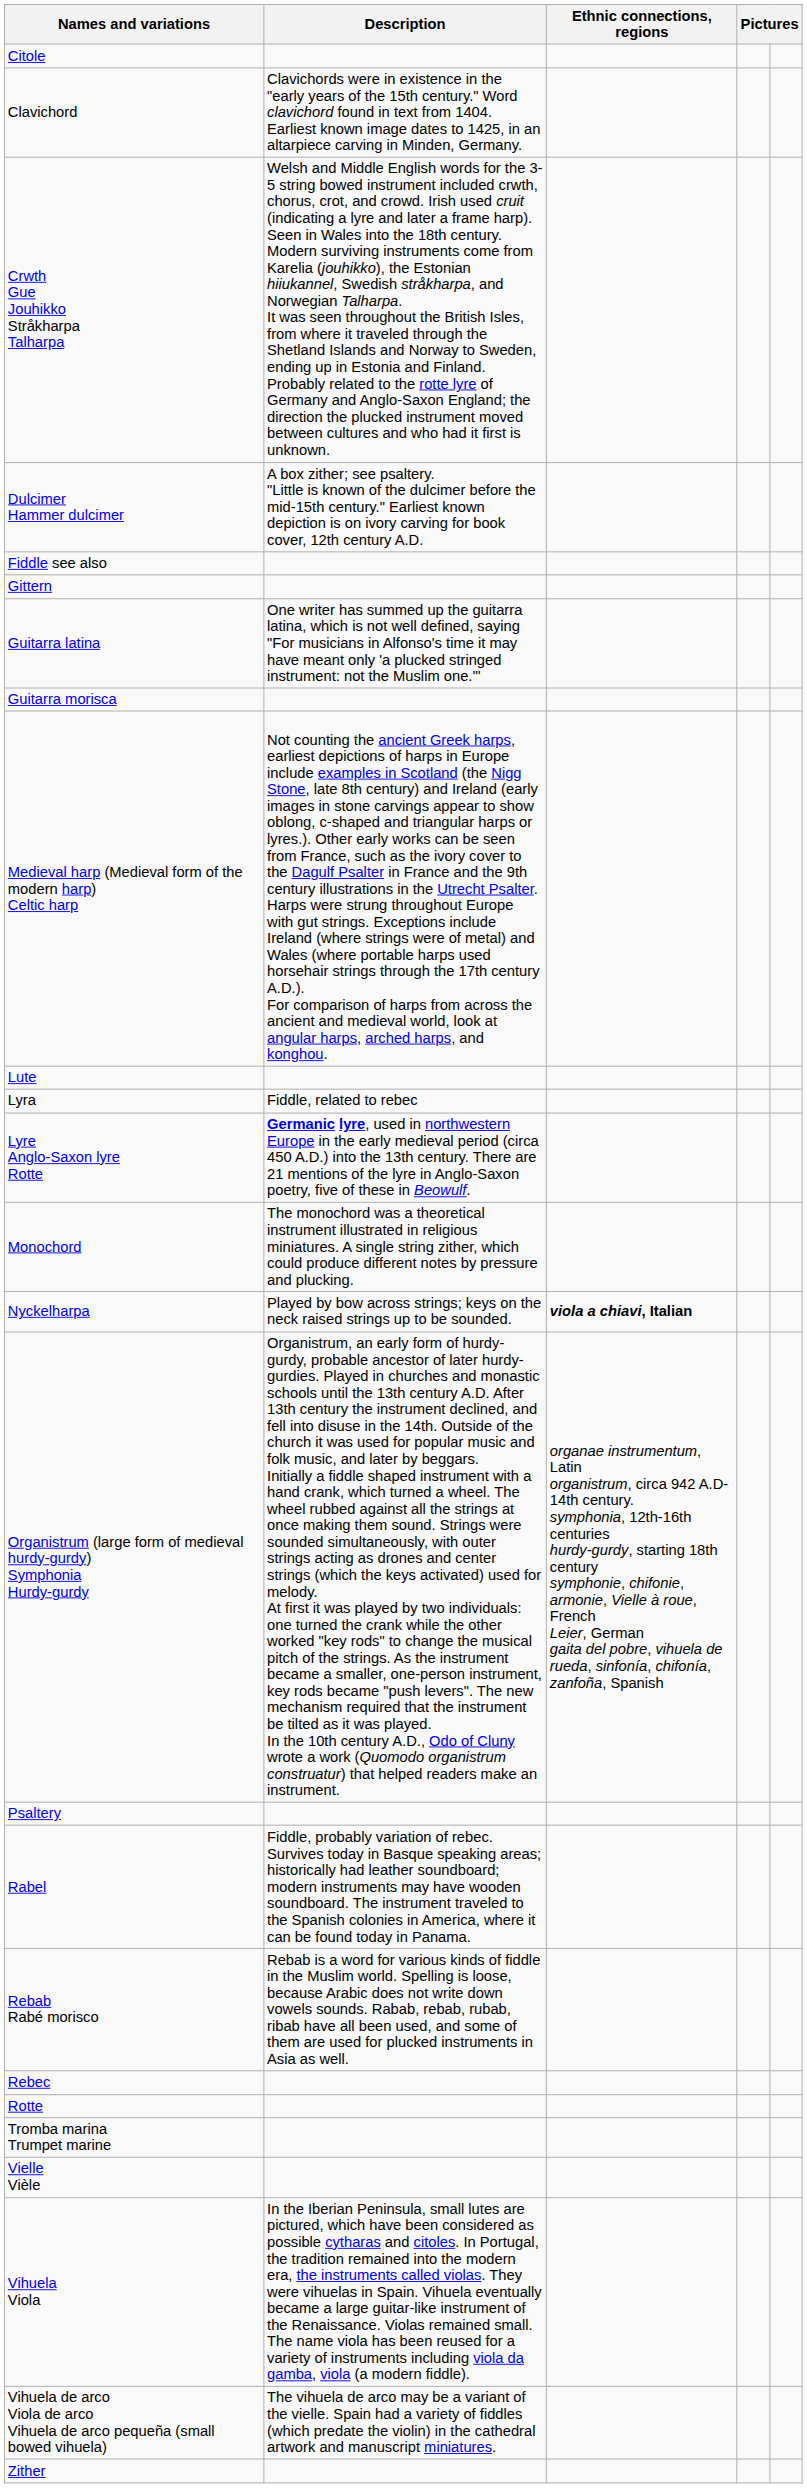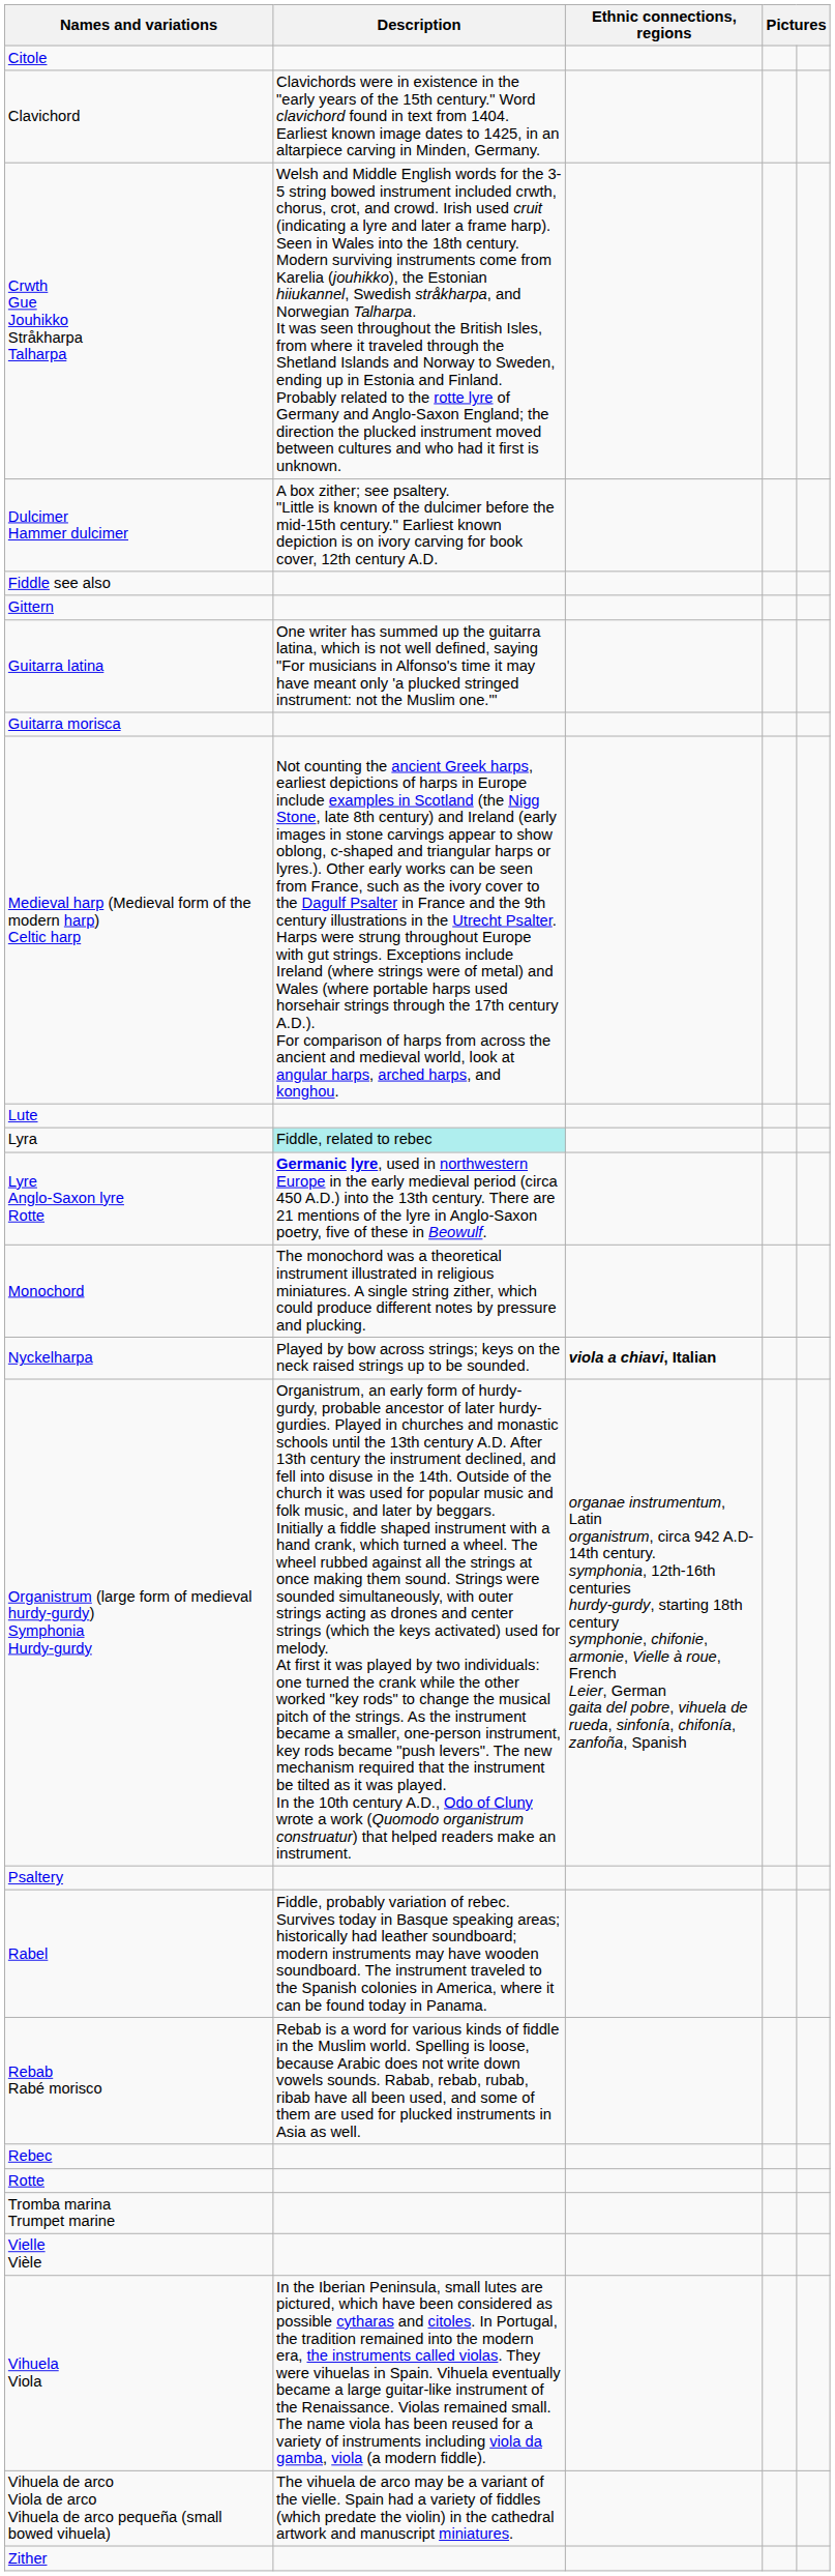Lyra | Description: no background -> paleturquoise background
